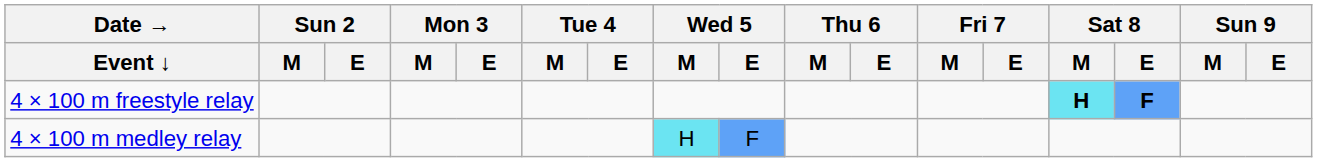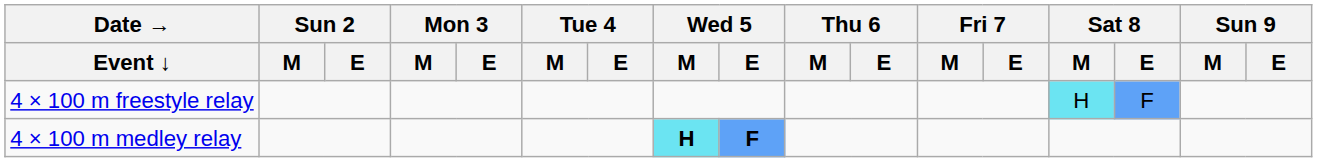4 × 100 m freestyle relay | Sat 8 / M: bold -> normal
4 × 100 m freestyle relay | Sat 8 / E: bold -> normal
4 × 100 m medley relay | Wed 5 / M: normal -> bold
4 × 100 m medley relay | Wed 5 / E: normal -> bold
